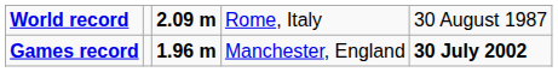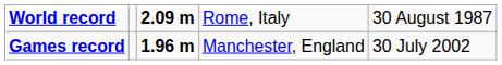Games record | column 5: bold -> normal
